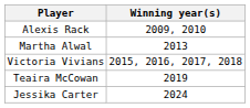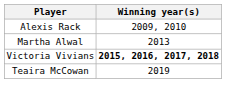Victoria Vivians | Winning year(s): normal -> bold
- row: Jessika Carter | 2024
